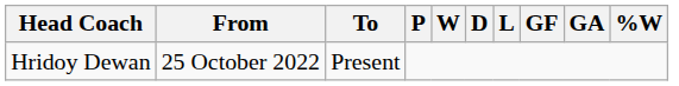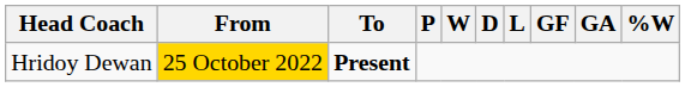Hridoy Dewan | From: no background -> gold background
Hridoy Dewan | To: normal -> bold
